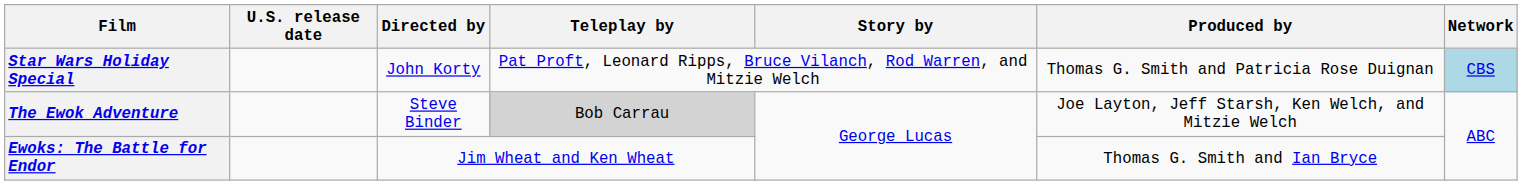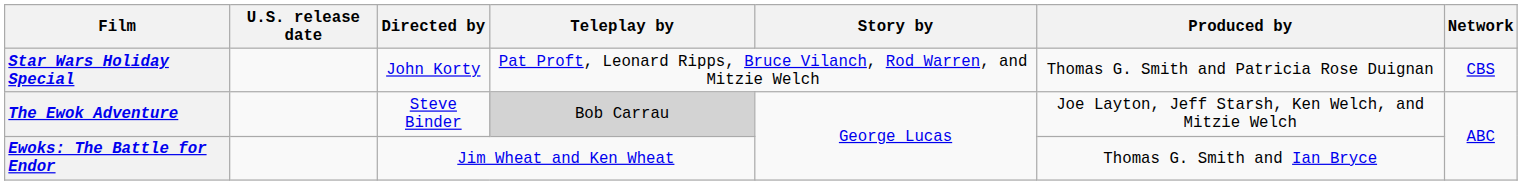Star Wars Holiday Special | Network: lightblue background -> no background
